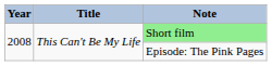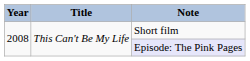Short film | Note: lightgreen background -> no background
Episode: The Pink Pages | Note: no background -> lavender background
